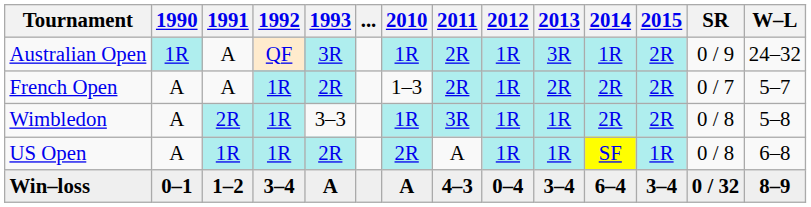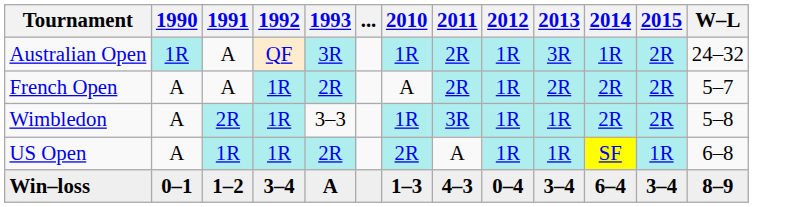- column: SR | 0 / 9 | 0 / 7 | 0 / 8 | 0 / 8 | 0 / 32
French Open | 2010: 1–3 -> A
Win–loss | 2010: A -> 1–3
